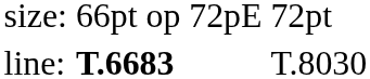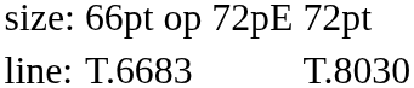line: | column 2: bold -> normal
